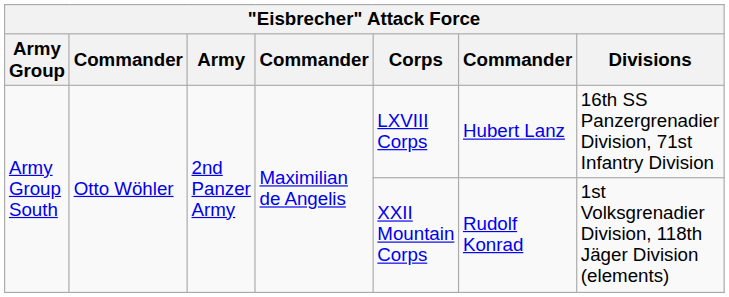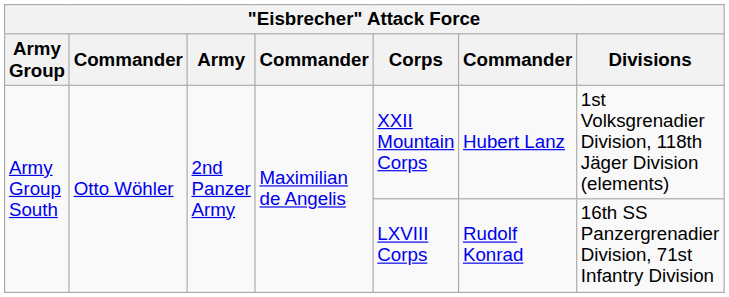row 3 | Corps: LXVIII Corps -> XXII Mountain Corps
row 3 | Divisions: 16th SS Panzergrenadier Division, 71st Infantry Division -> 1st Volksgrenadier Division, 118th Jäger Division (elements)
row 4 | Corps: XXII Mountain Corps -> LXVIII Corps
row 4 | Divisions: 1st Volksgrenadier Division, 118th Jäger Division (elements) -> 16th SS Panzergrenadier Division, 71st Infantry Division
